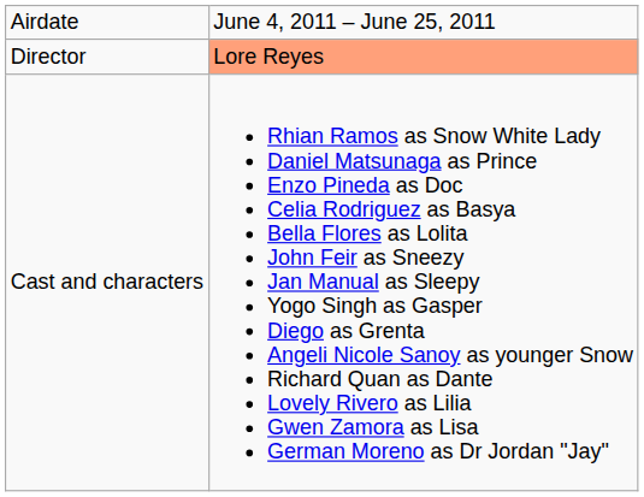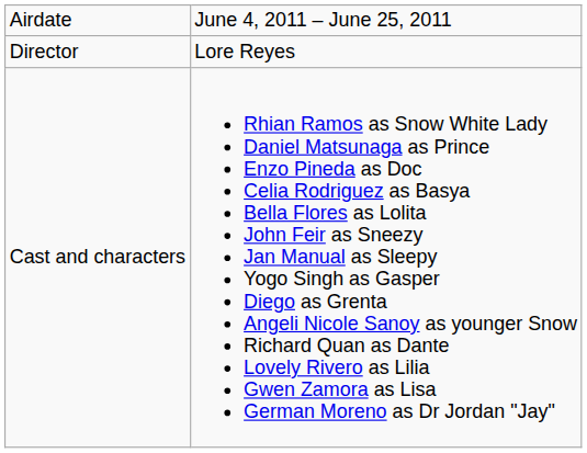Director | column 2: lightsalmon background -> no background
